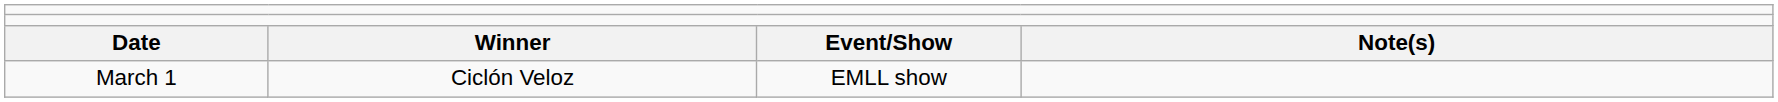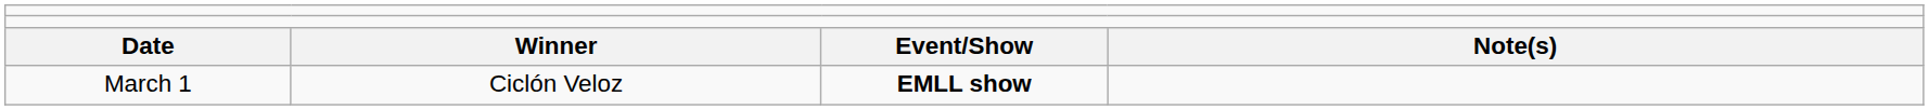March 1 | column 3: normal -> bold
